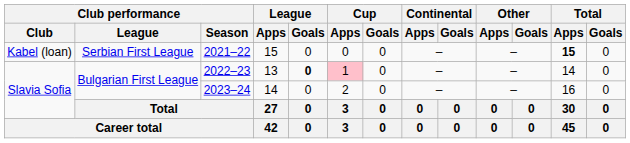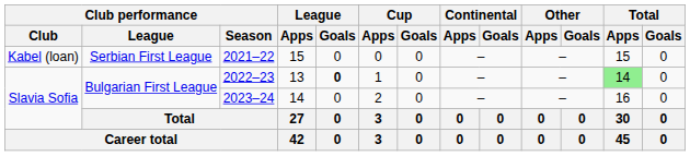2021–22 | Total / Apps: bold -> normal
2022–23 | Cup / Apps: pink background -> no background
2022–23 | Total / Apps: no background -> lightgreen background
